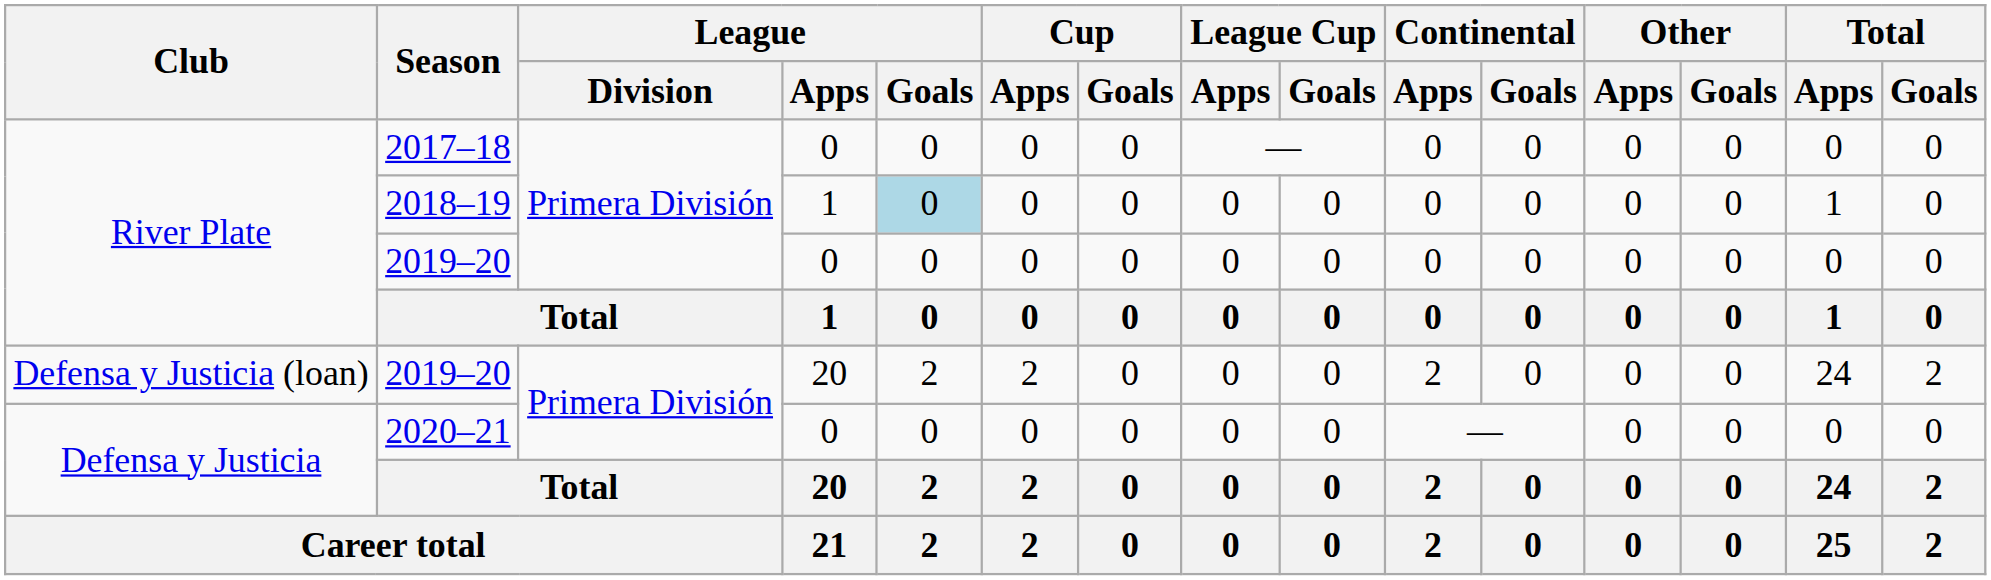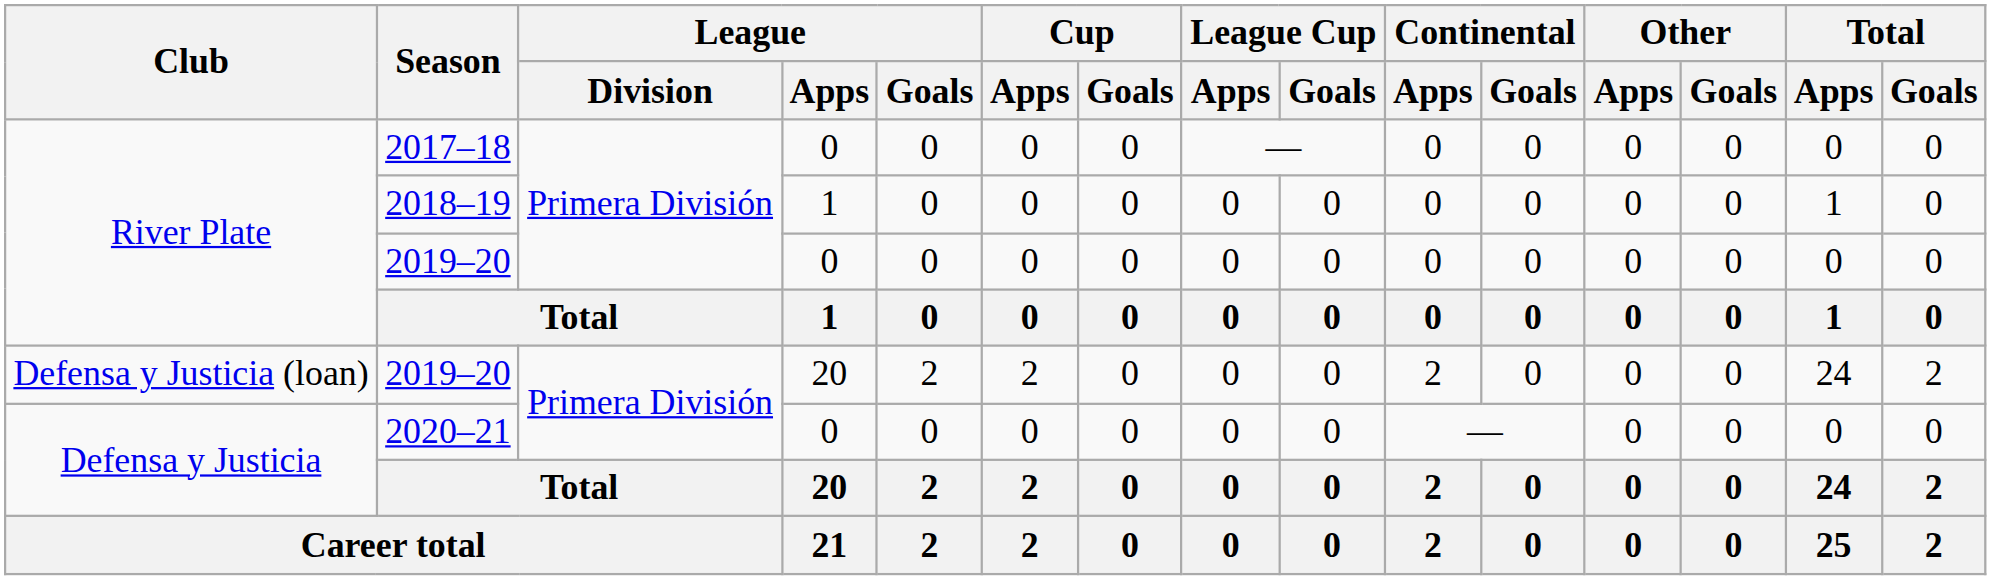2018–19 | League / Goals: lightblue background -> no background
